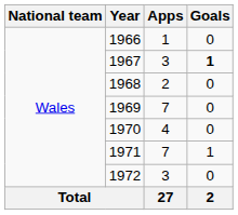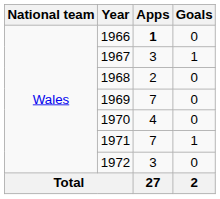1966 | Apps: normal -> bold
1967 | Goals: bold -> normal
